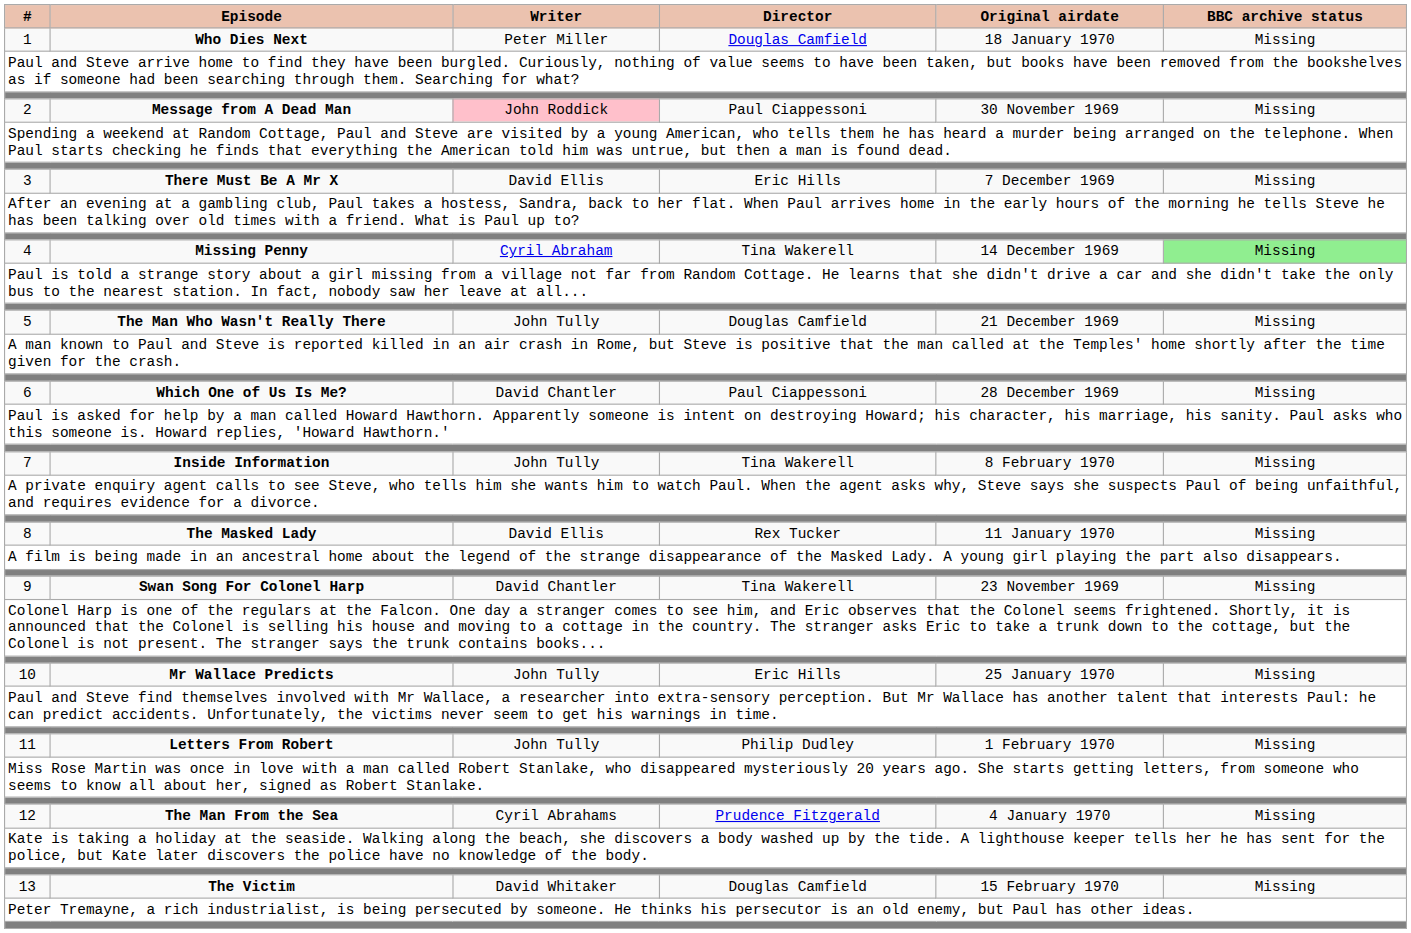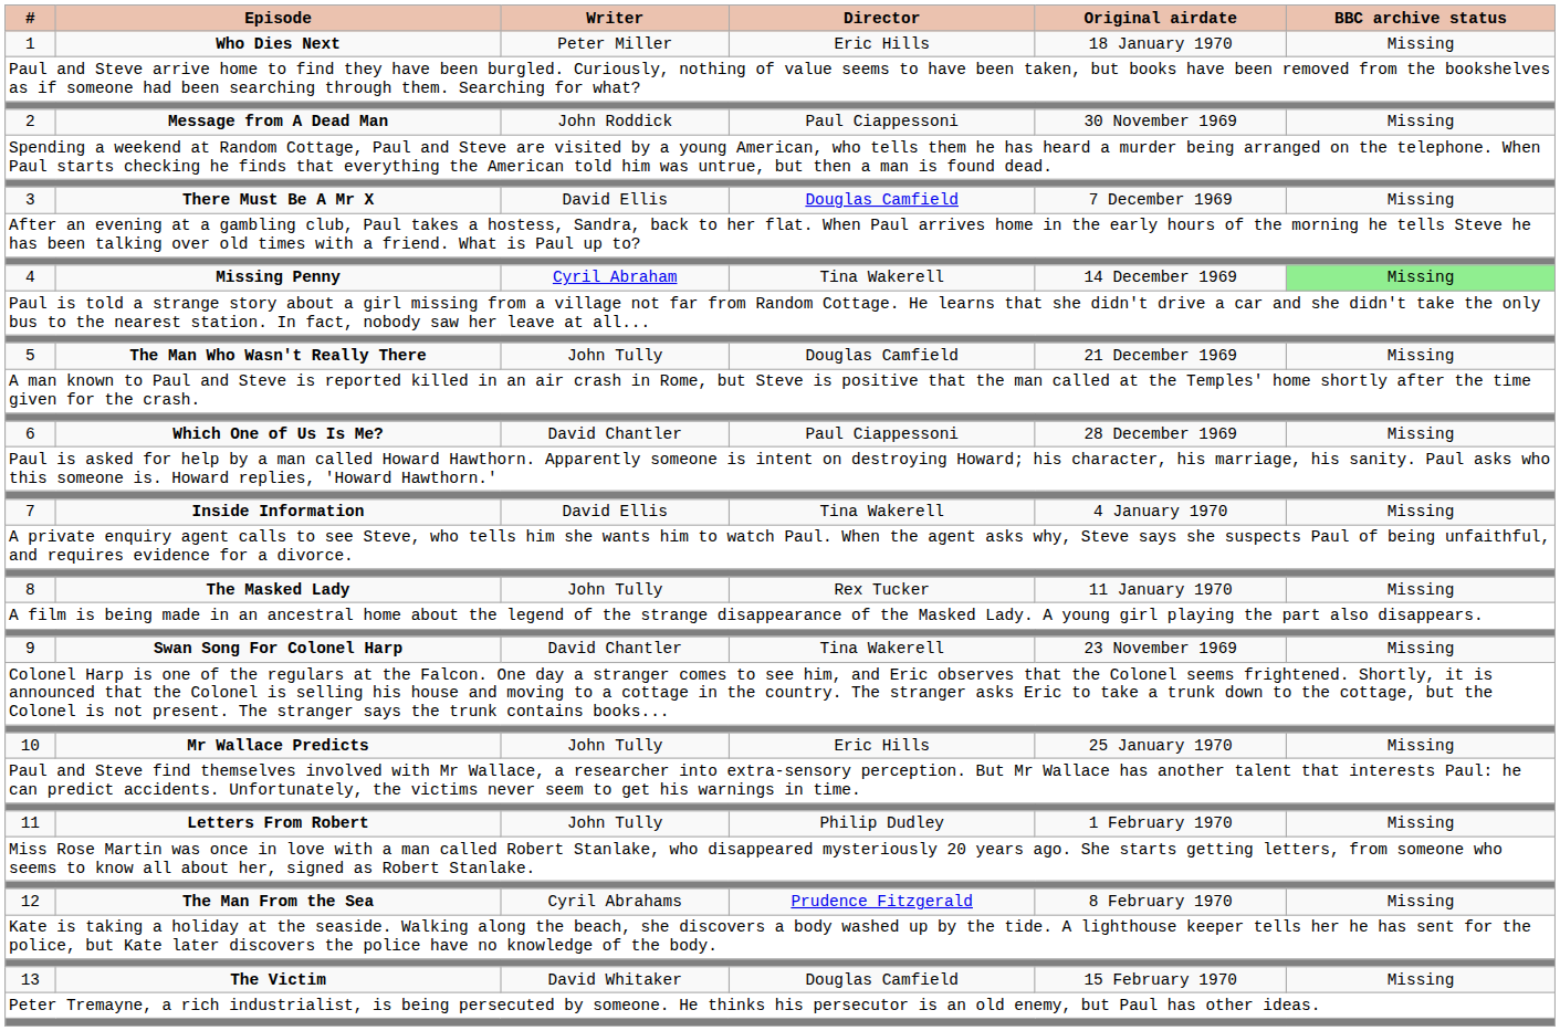1 | Director: Douglas Camfield -> Eric Hills
2 | Writer: pink background -> no background
3 | Director: Eric Hills -> Douglas Camfield
7 | Writer: John Tully -> David Ellis
7 | Original airdate: 8 February 1970 -> 4 January 1970
8 | Writer: David Ellis -> John Tully
12 | Original airdate: 4 January 1970 -> 8 February 1970
